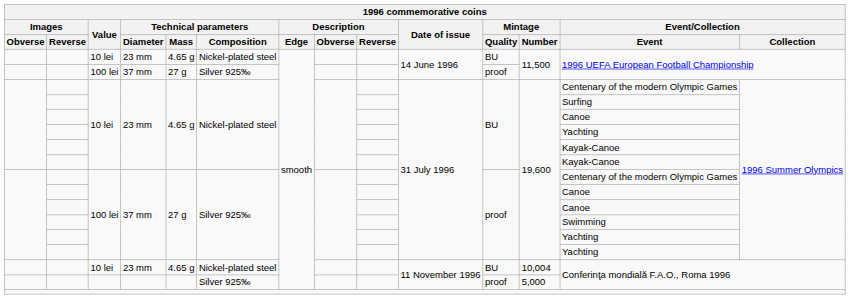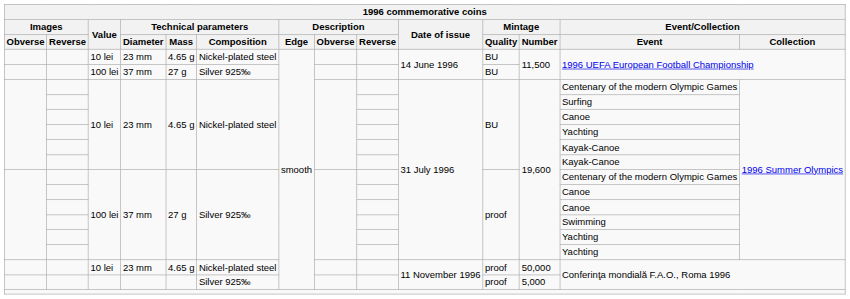row 5 | Mintage / Quality: proof -> BU
row 18 | Mintage / Quality: BU -> proof
row 18 | Mintage / Number: 10,004 -> 50,000
